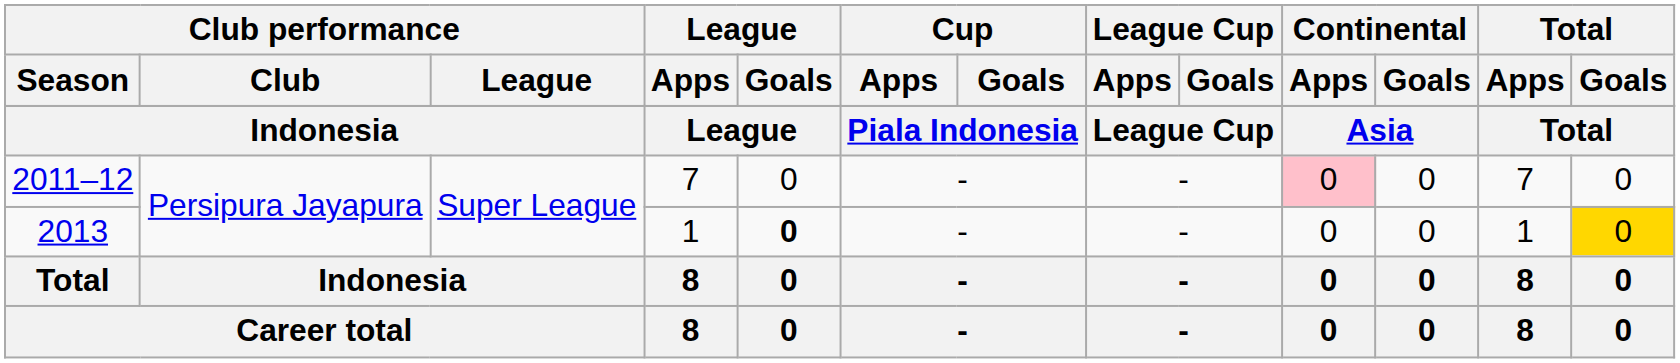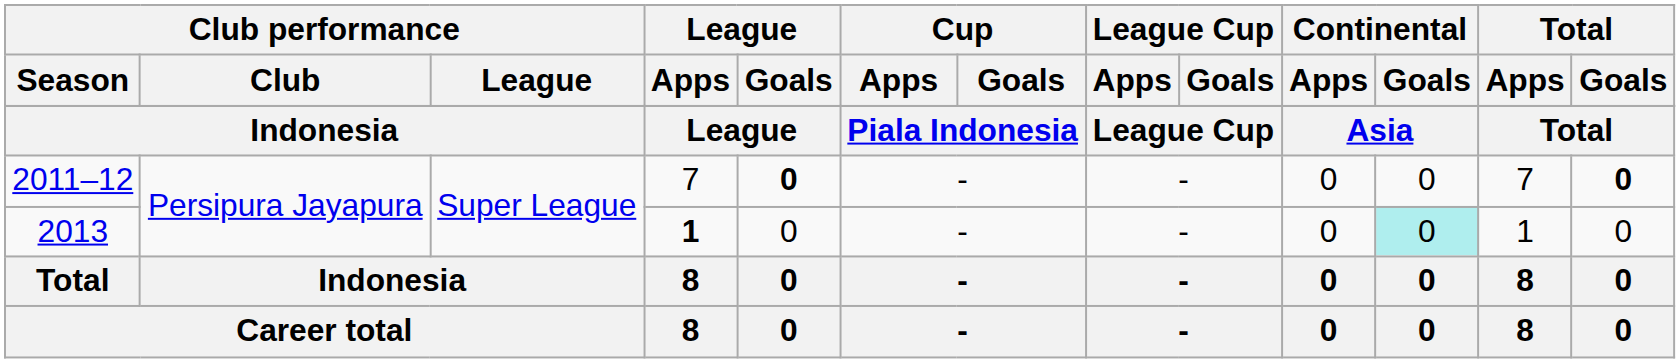2011–12 | League / Goals: normal -> bold
2011–12 | Continental / Apps: pink background -> no background
2011–12 | Total / Goals: normal -> bold
2013 | League / Apps: normal -> bold
2013 | League / Goals: bold -> normal
2013 | Continental / Goals: no background -> paleturquoise background
2013 | Total / Goals: gold background -> no background
